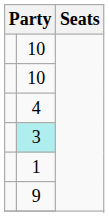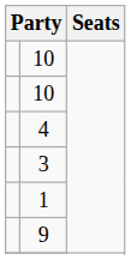3 | column 2: paleturquoise background -> no background
